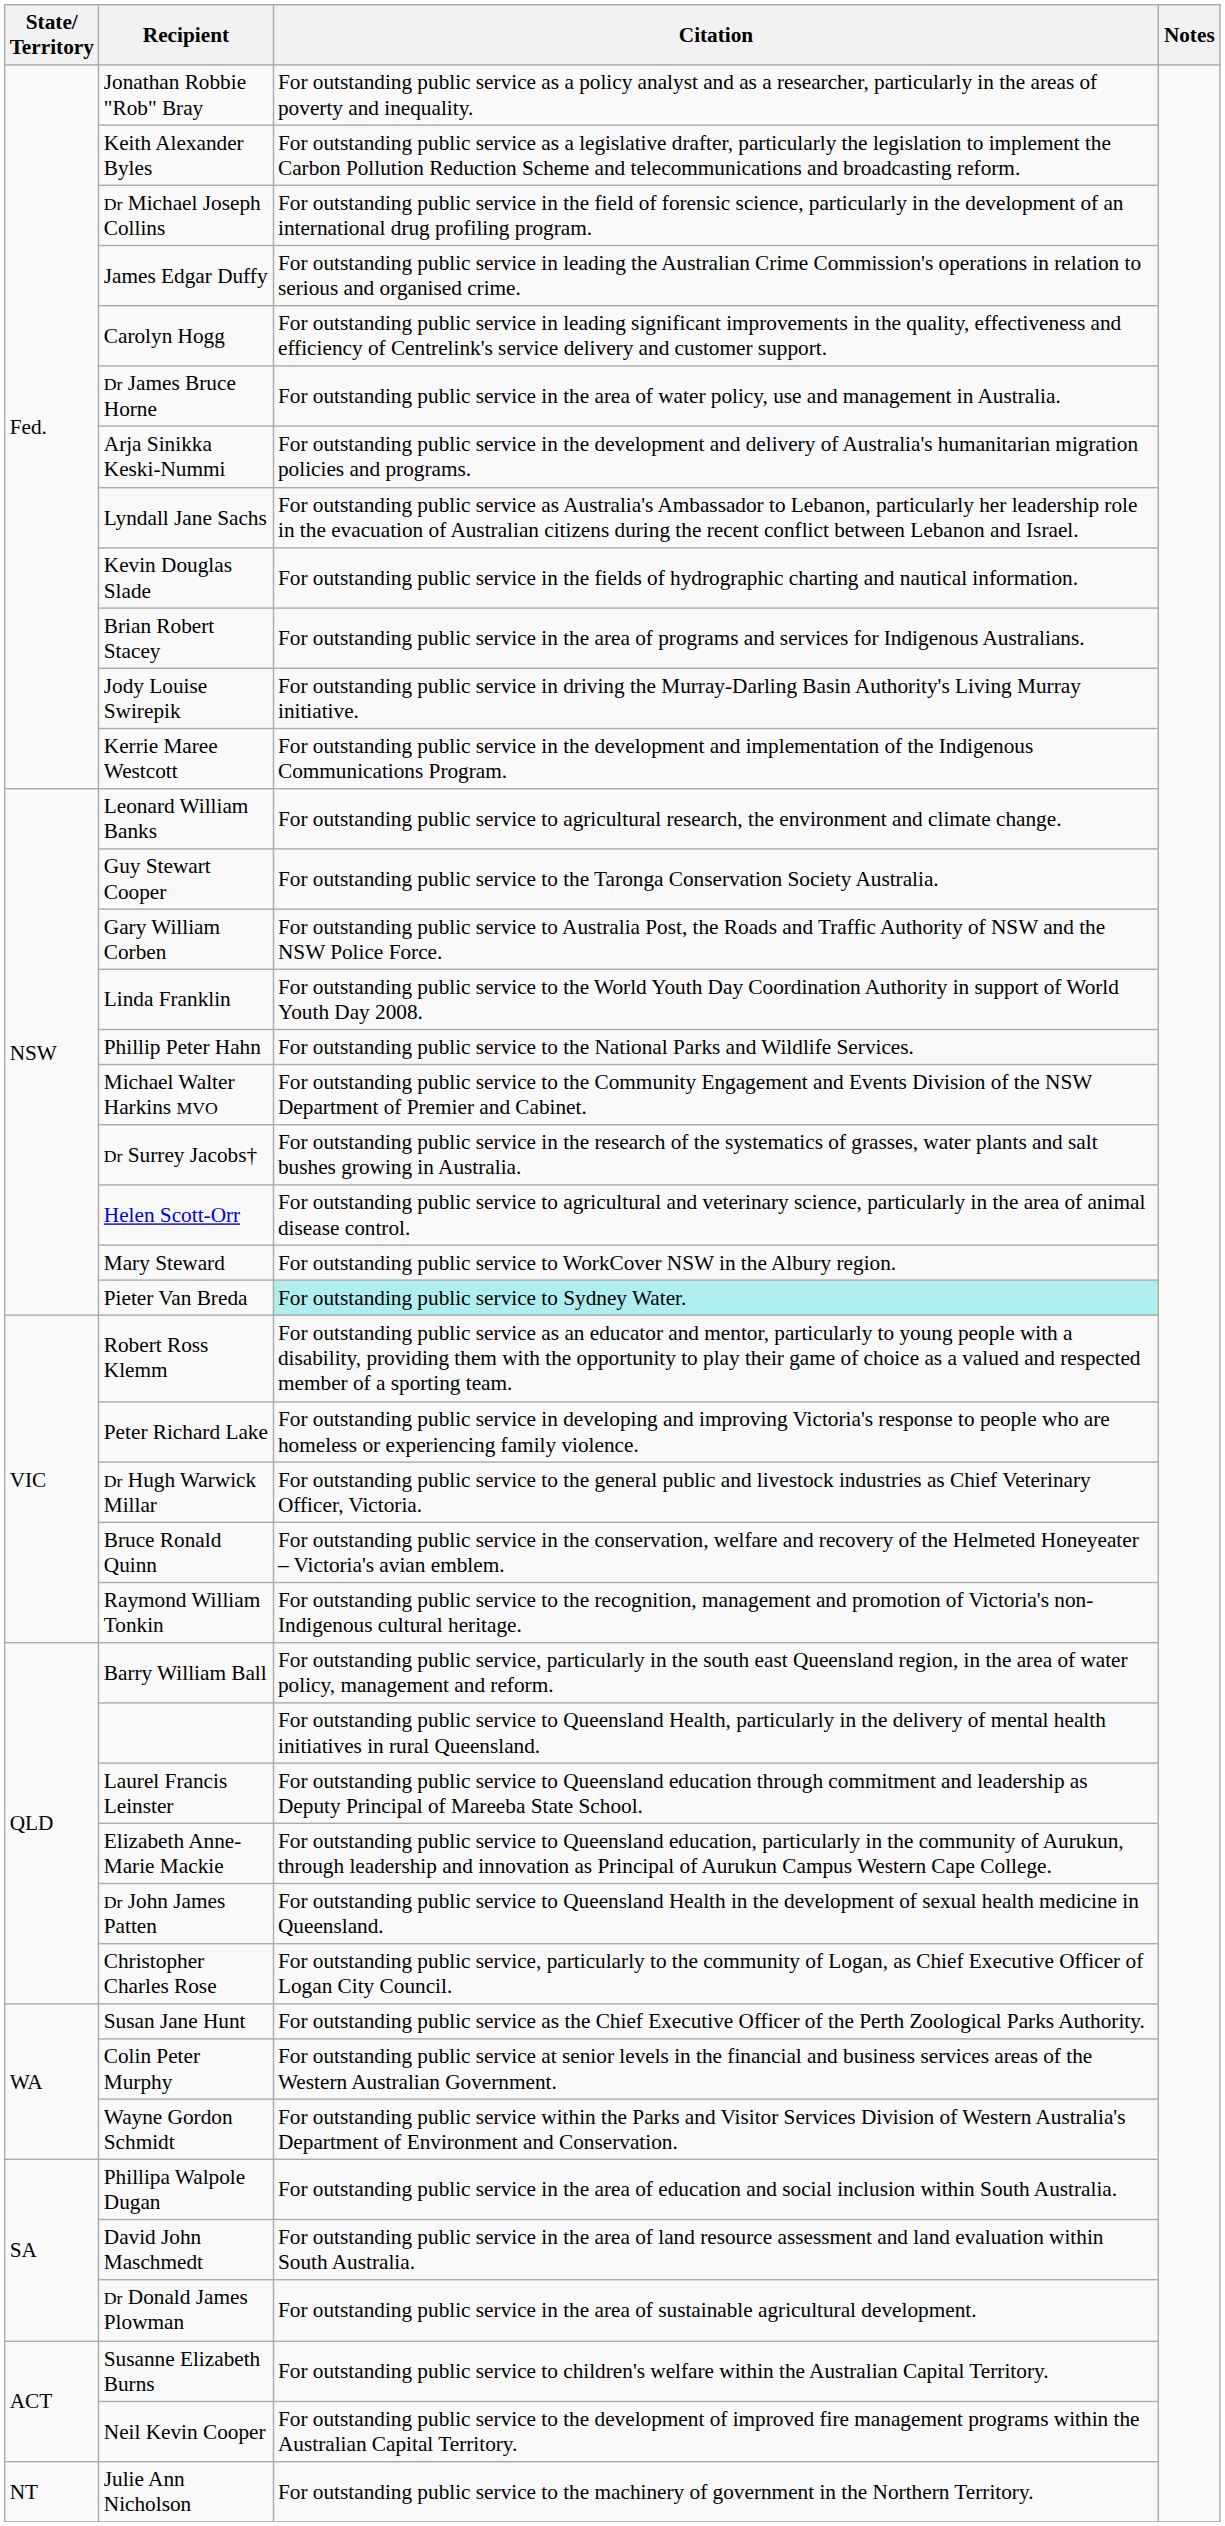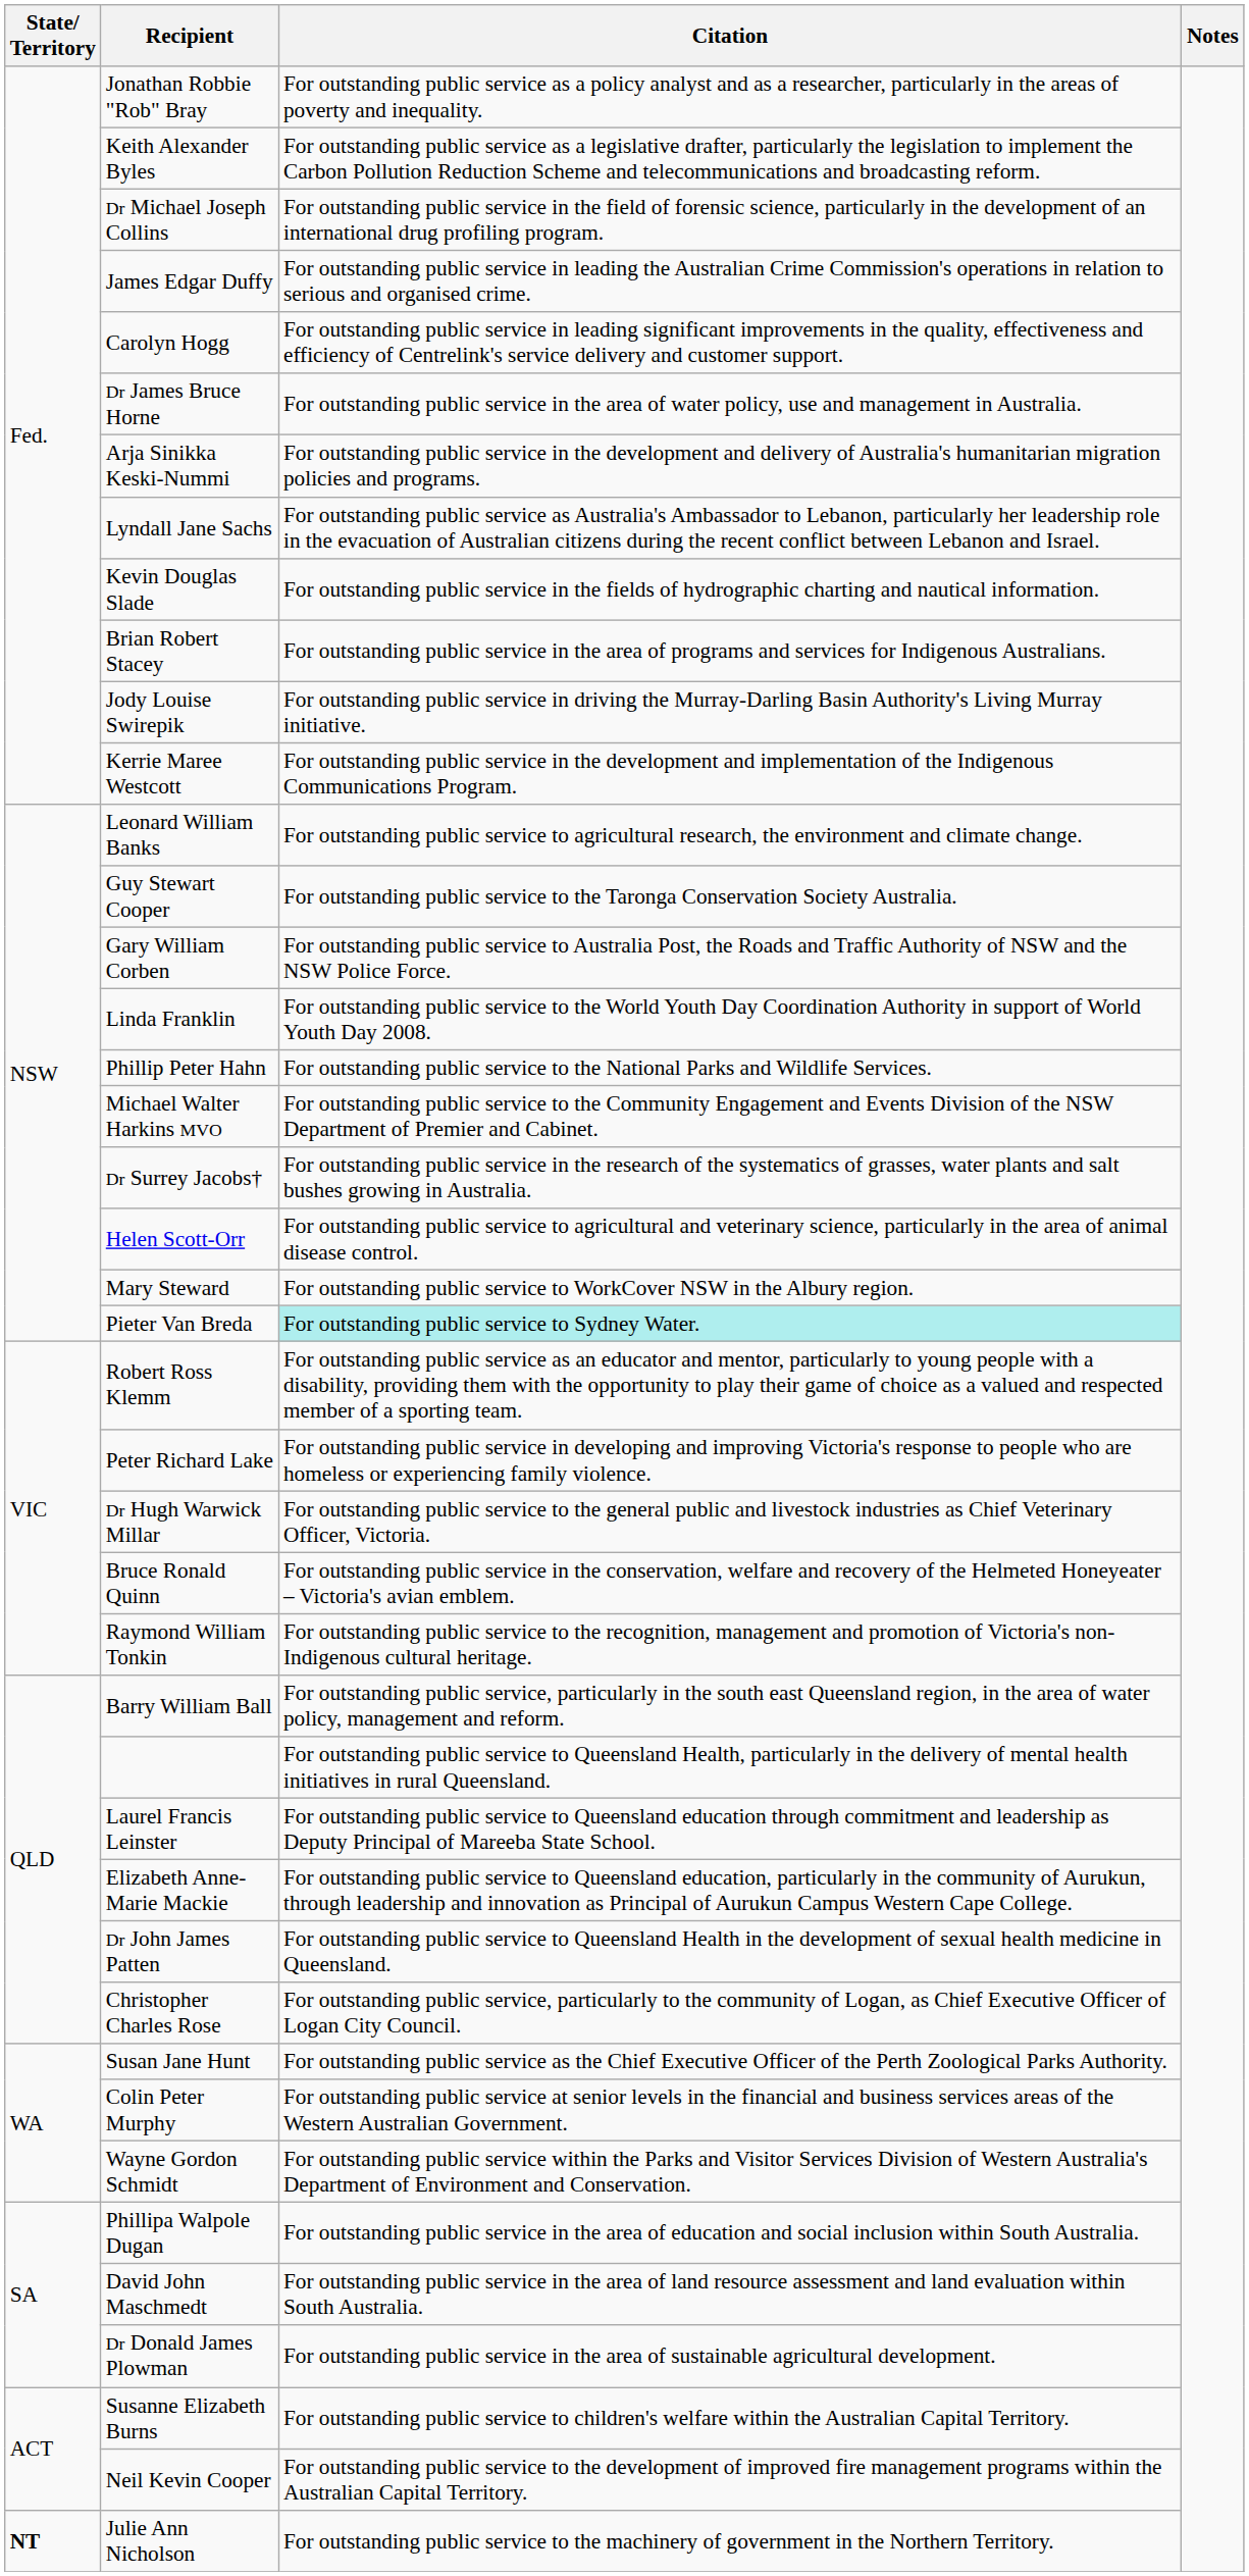Julie Ann Nicholson | State/ Territory: normal -> bold
